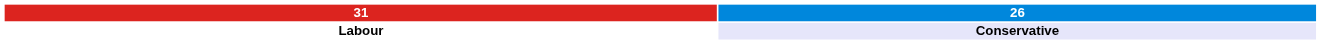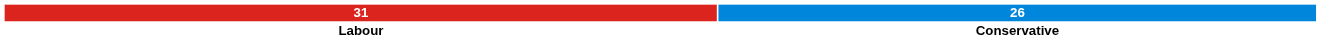Labour | 26: lavender background -> no background
